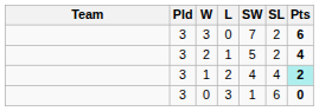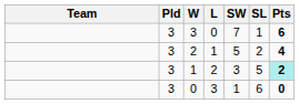row 2 | SL: 2 -> 1
row 4 | SW: 4 -> 3
row 4 | SL: 4 -> 5
